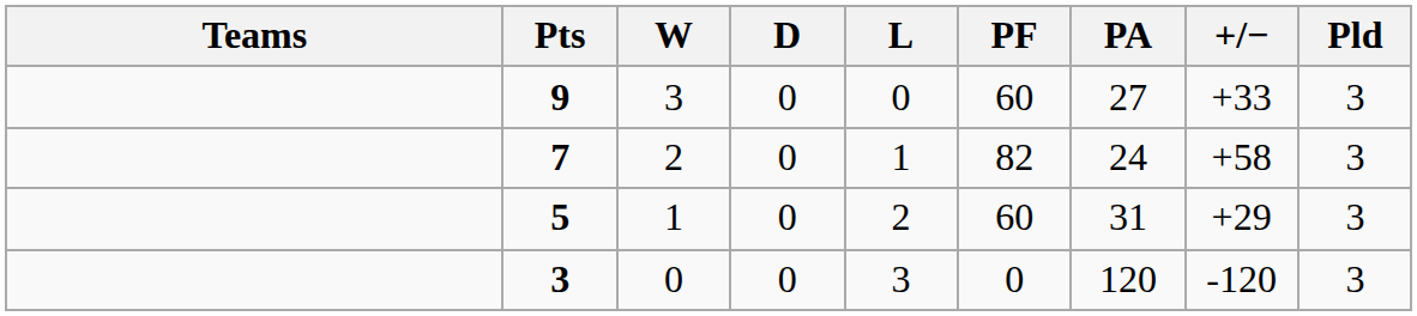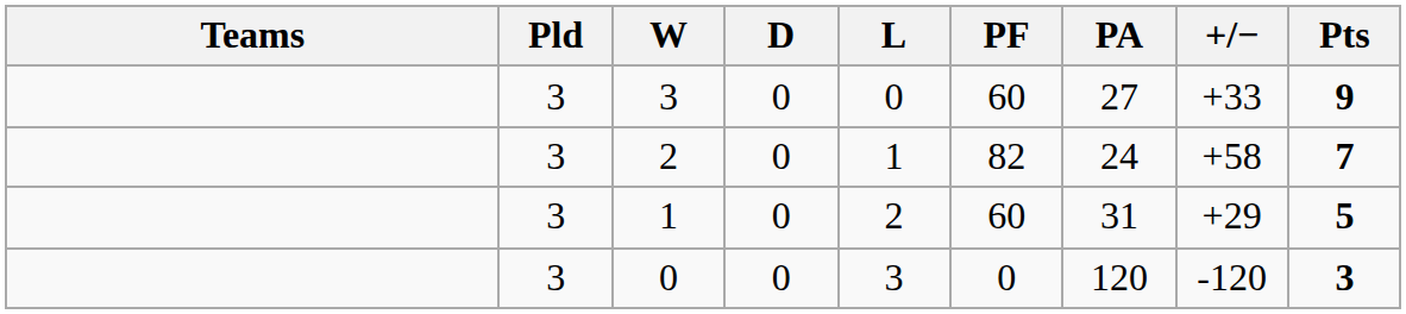columns swapped: Pld <-> Pts
